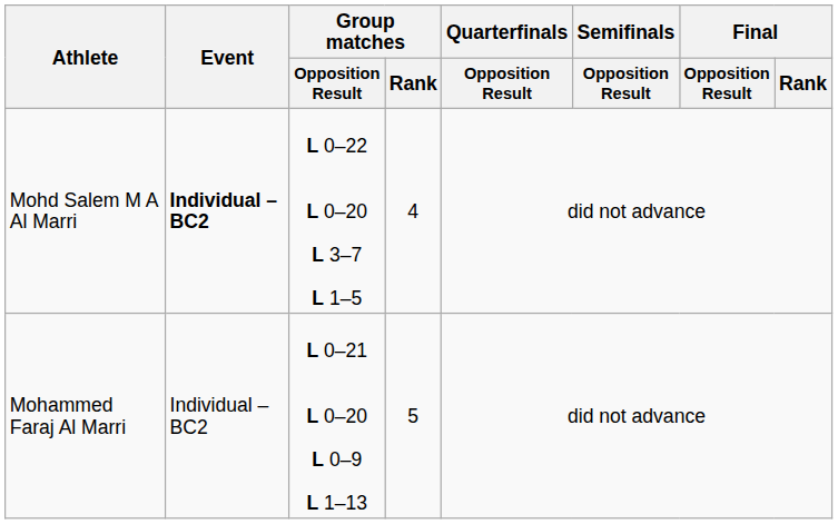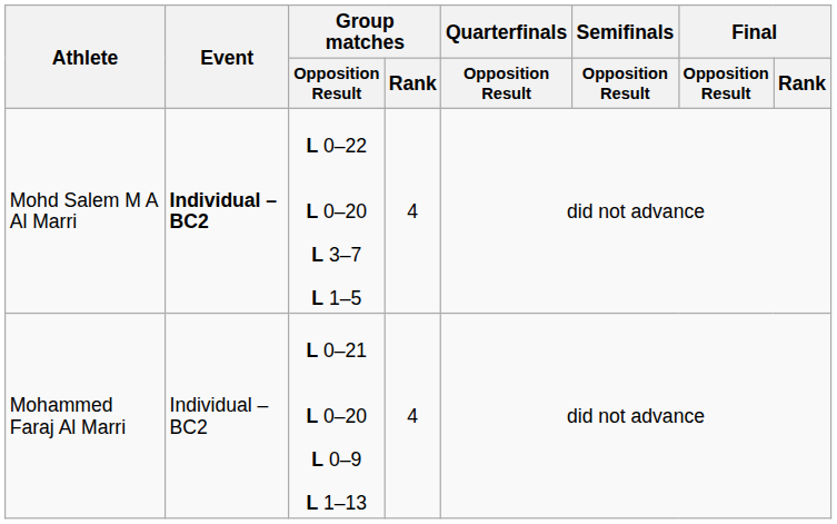Mohammed Faraj Al Marri | Group matches / Rank: 5 -> 4
